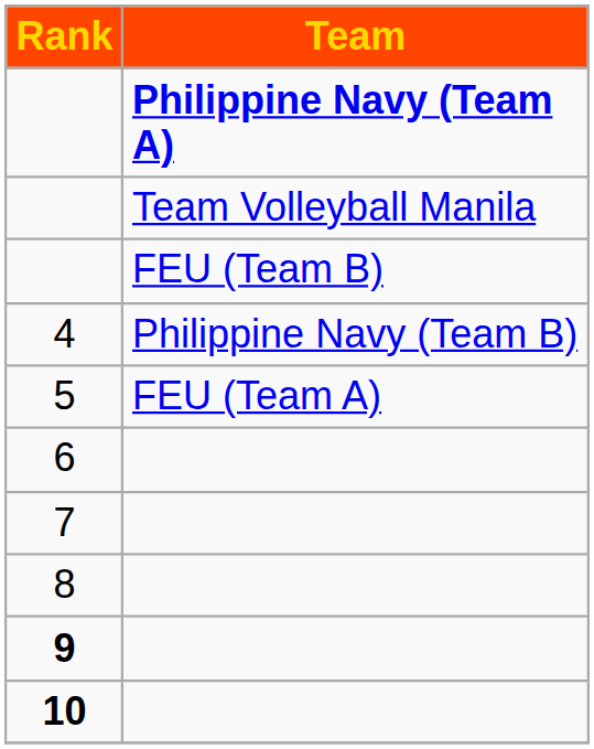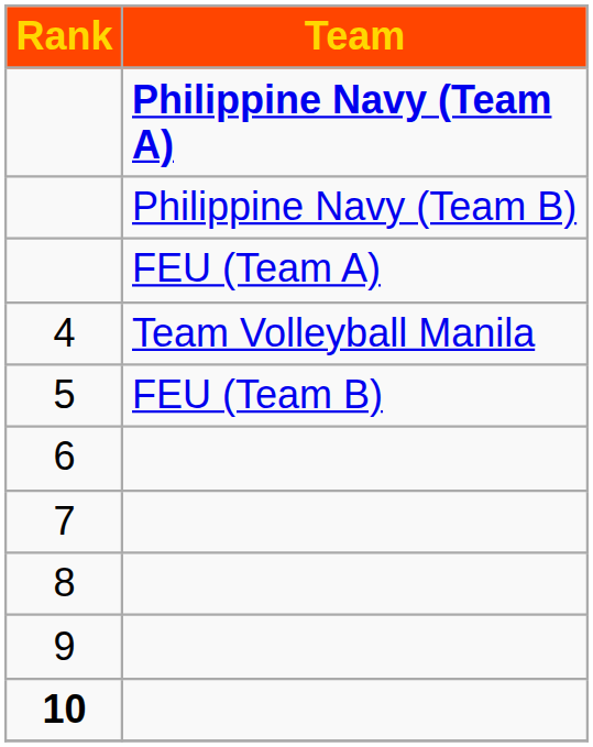row 3 | Team: Team Volleyball Manila -> Philippine Navy (Team B)
row 4 | Team: FEU (Team B) -> FEU (Team A)
row 5 | Team: Philippine Navy (Team B) -> Team Volleyball Manila
row 6 | Team: FEU (Team A) -> FEU (Team B)
row 10 | Rank: bold -> normal
